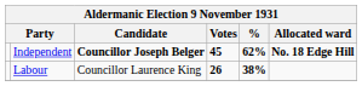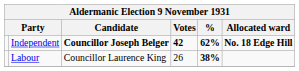Independent | Votes: 45 -> 42
Labour | Votes: bold -> normal
